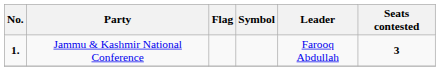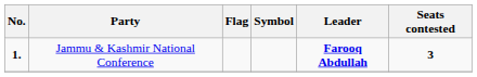Jammu & Kashmir National Conference | Leader: normal -> bold
